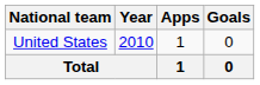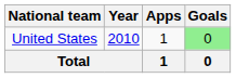United States | Goals: no background -> lightgreen background
